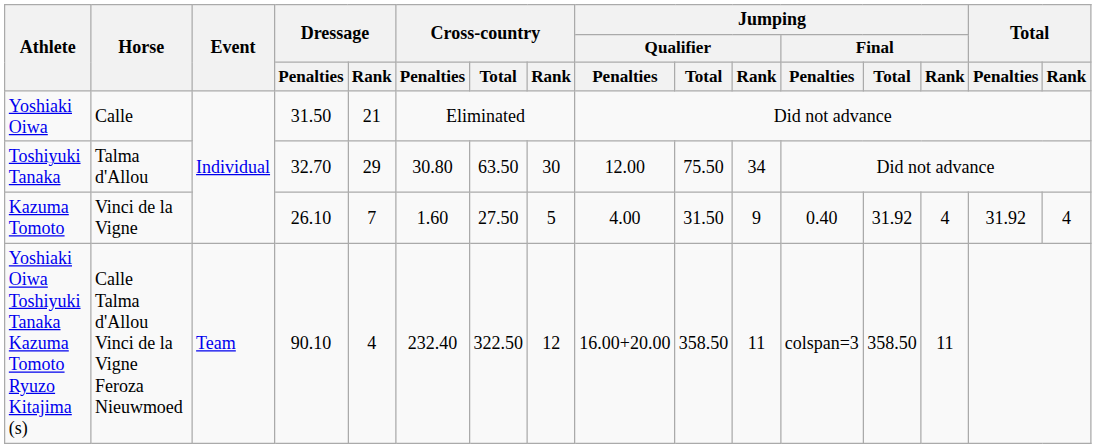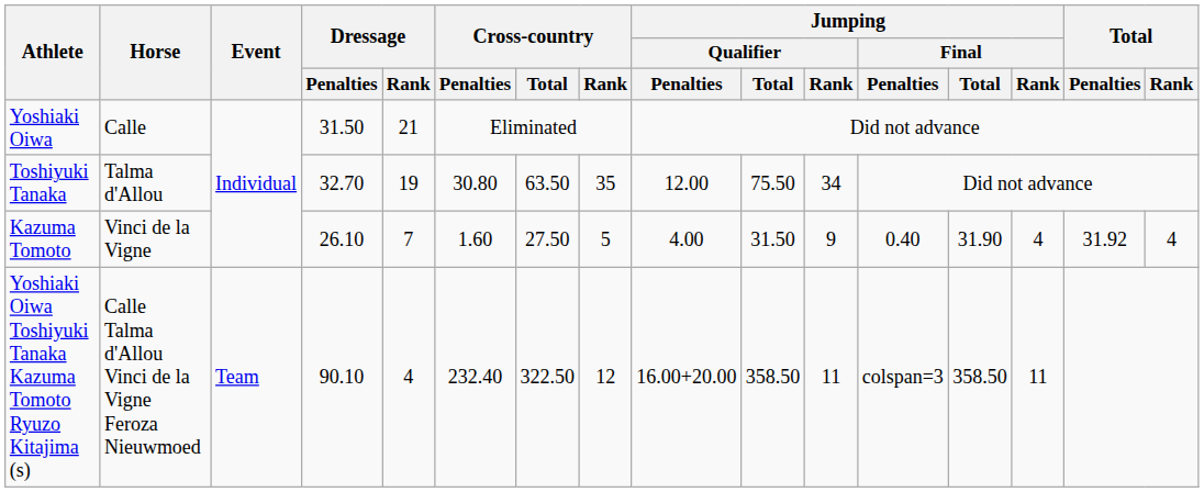Toshiyuki Tanaka | Dressage / Rank: 29 -> 19
Toshiyuki Tanaka | Cross-country / Rank: 30 -> 35
Kazuma Tomoto | Jumping / Final / Total: 31.92 -> 31.90
